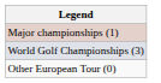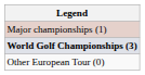row 3 | column 1: normal -> bold
